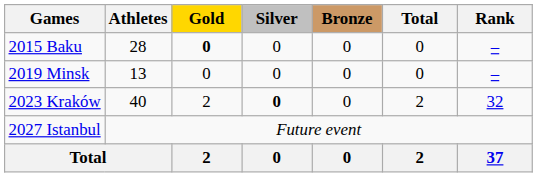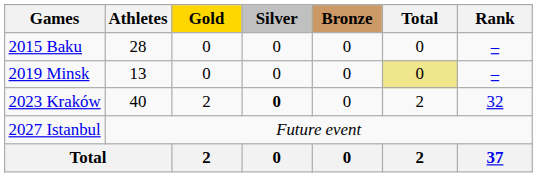2015 Baku | Gold: bold -> normal
2019 Minsk | Total: no background -> khaki background
